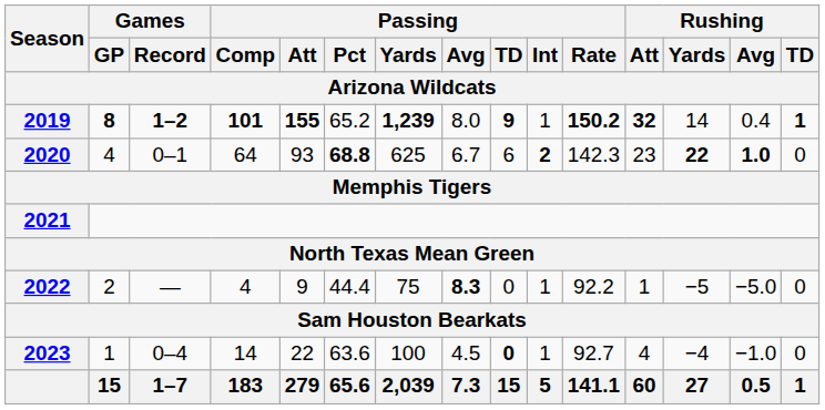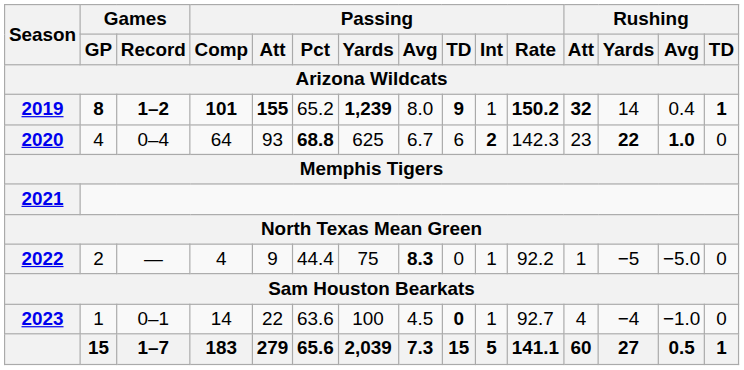2020 | Games / Record: 0–1 -> 0–4
2023 | Games / Record: 0–4 -> 0–1
